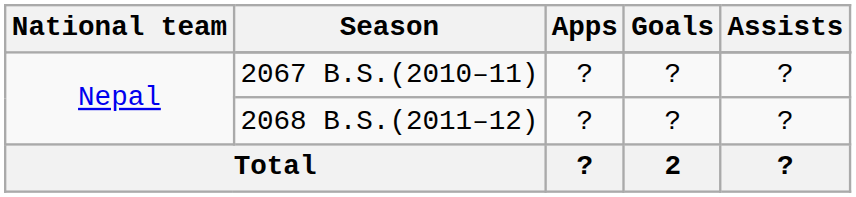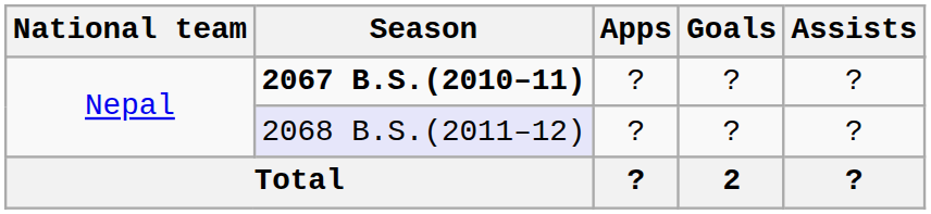2067 B.S.(2010–11) | Season: normal -> bold
2068 B.S.(2011–12) | Season: no background -> lavender background
